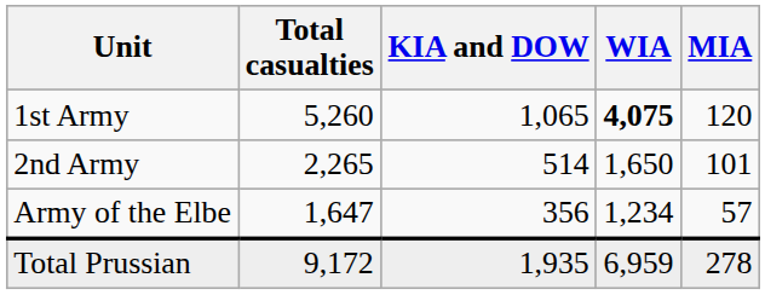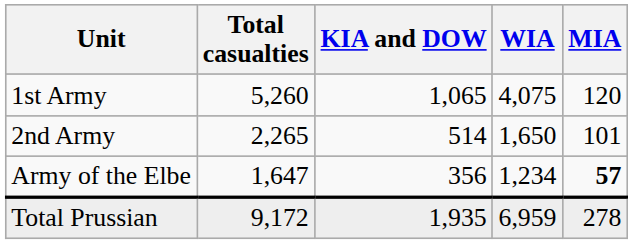1st Army | WIA: bold -> normal
Army of the Elbe | MIA: normal -> bold
